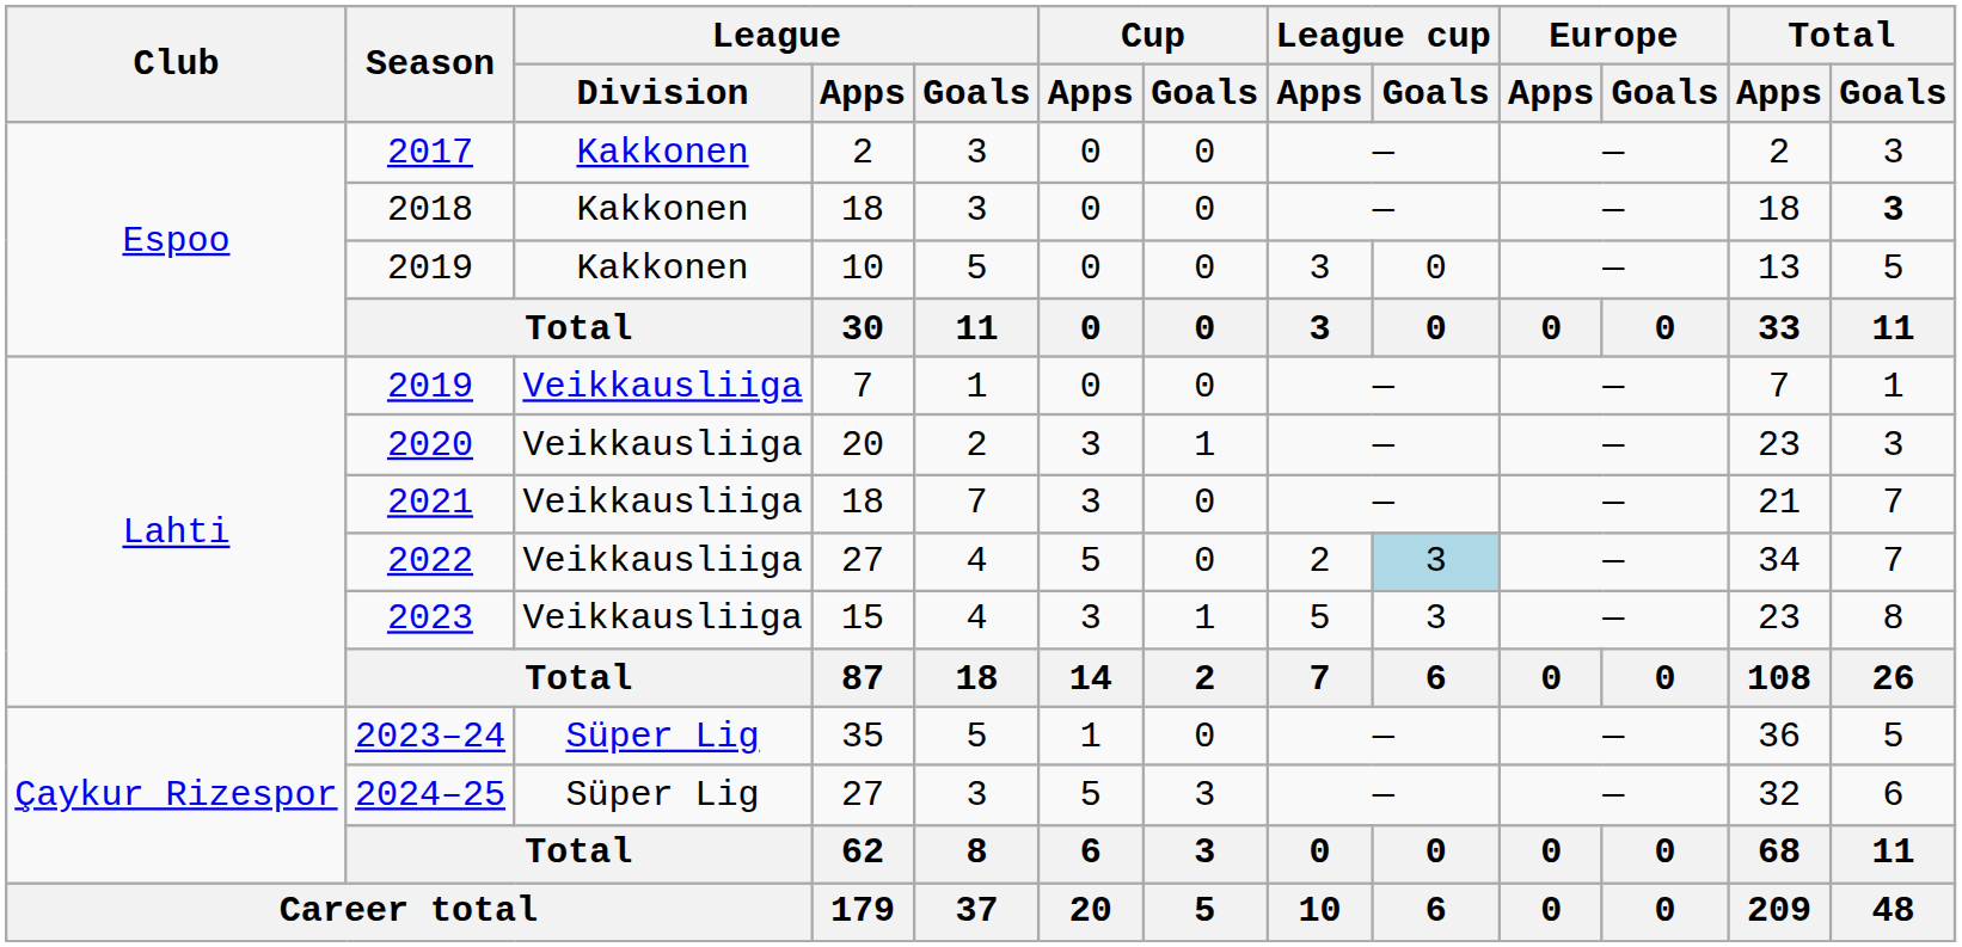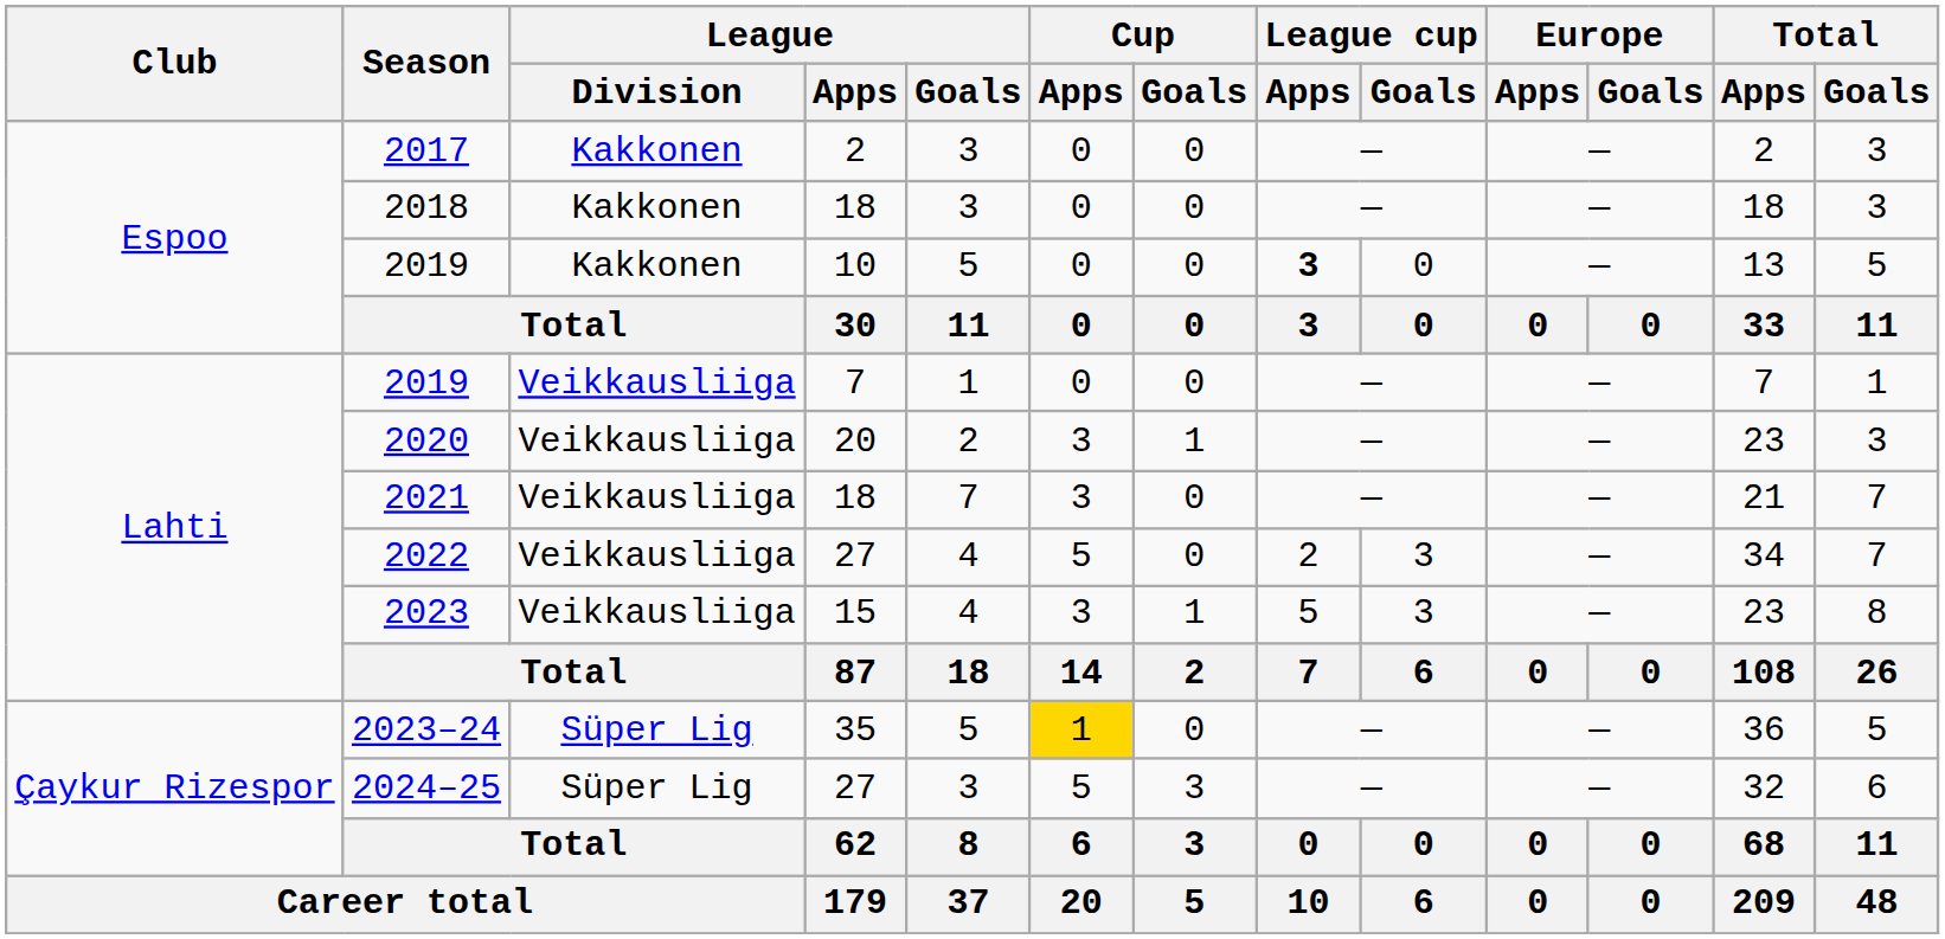2018 | Total / Goals: bold -> normal
2019 / 10 | League cup / Apps: normal -> bold
2022 | League cup / Goals: lightblue background -> no background
2023–24 | Cup / Apps: no background -> gold background
